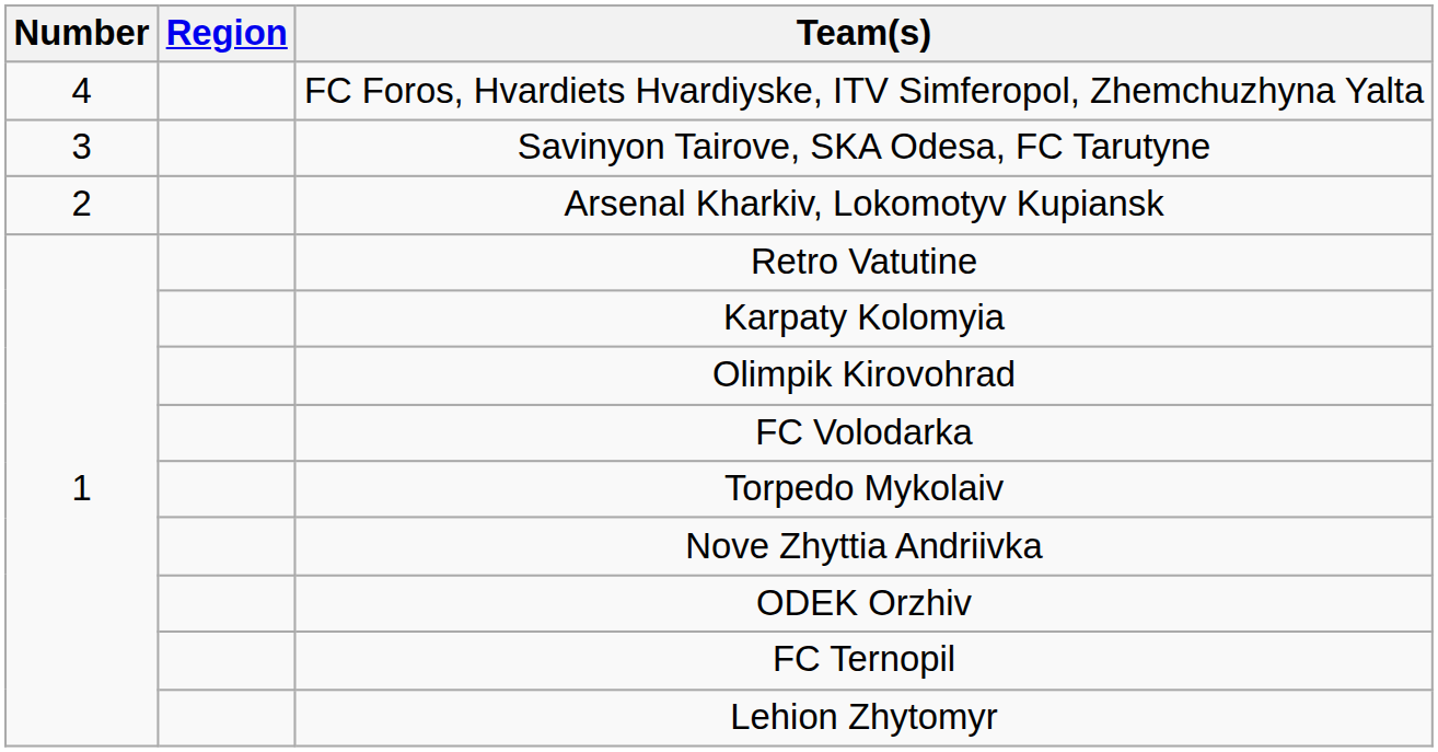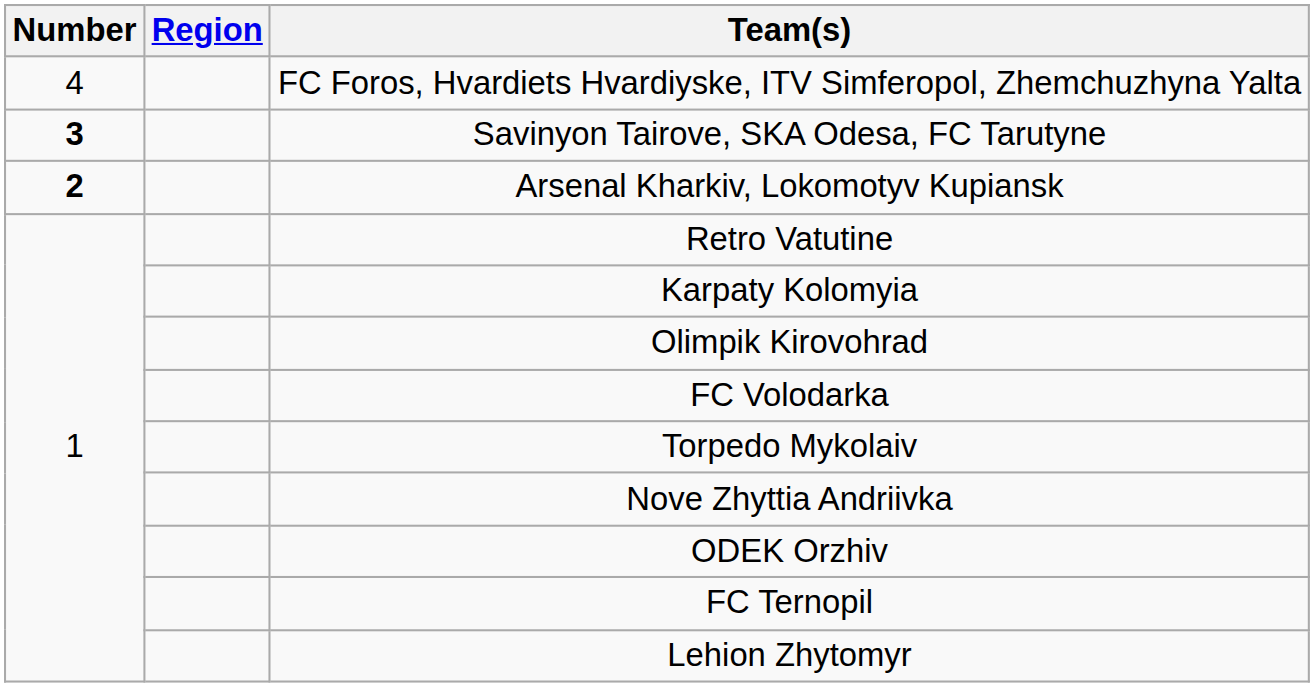Savinyon Tairove, SKA Odesa, FC Tarutyne | Number: normal -> bold
Arsenal Kharkiv, Lokomotyv Kupiansk | Number: normal -> bold
